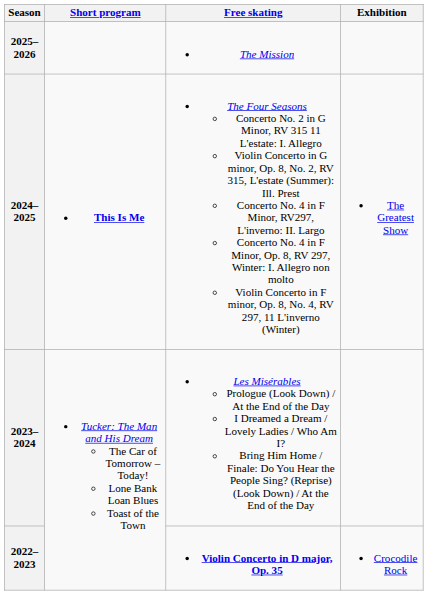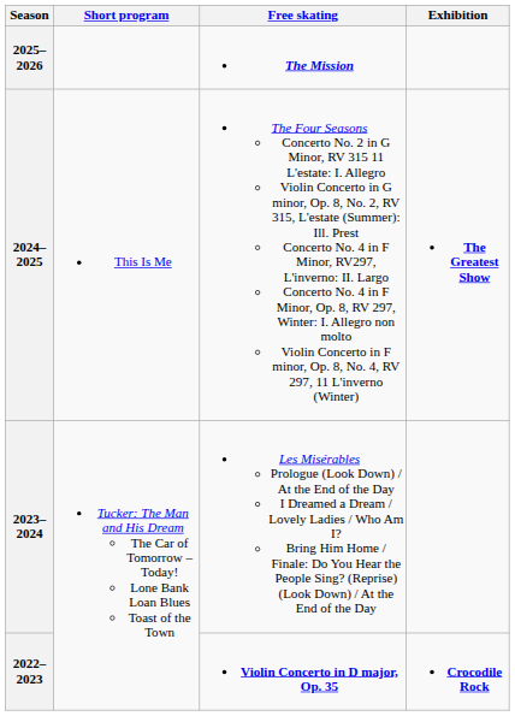2025–2026 | Free skating: normal -> bold
2024–2025 | Short program: bold -> normal
2024–2025 | Exhibition: normal -> bold
2022–2023 | Exhibition: normal -> bold
